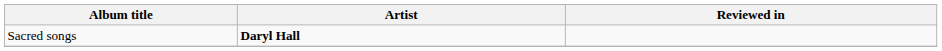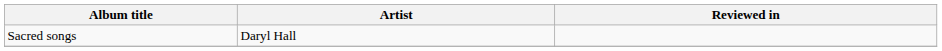Sacred songs | Artist: bold -> normal
